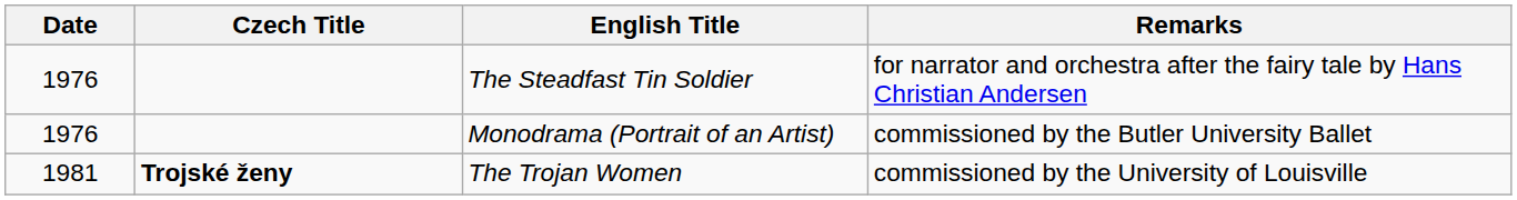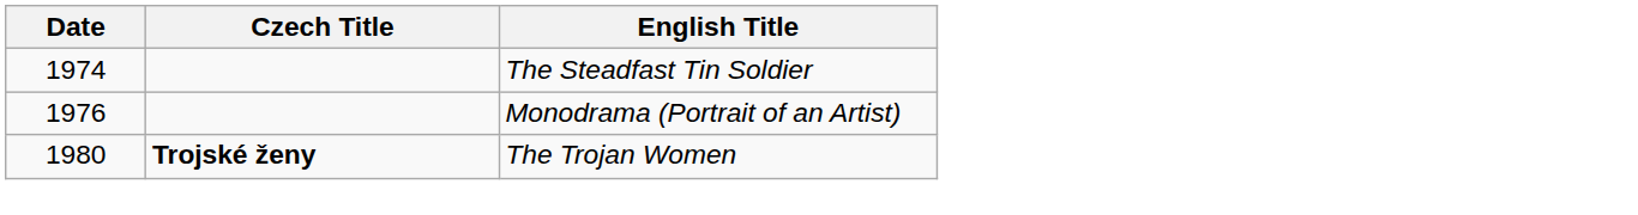- column: Remarks | for narrator and orchestra after the fairy tale by Hans Christian Andersen | commissioned by the Butler University Ballet | commissioned by the University of Louisville
The Steadfast Tin Soldier | Date: 1976 -> 1974
The Trojan Women | Date: 1981 -> 1980
